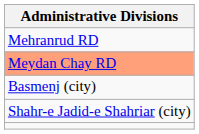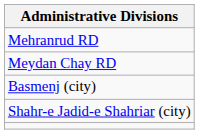row 3 | column 1: lightsalmon background -> no background
